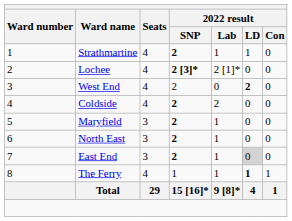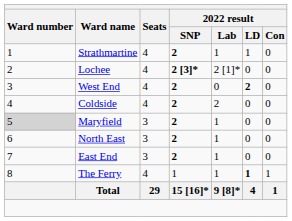West End | 2022 result / SNP: normal -> bold
Maryfield | Ward number: no background -> lightgrey background
East End | 2022 result / LD: lightgrey background -> no background
